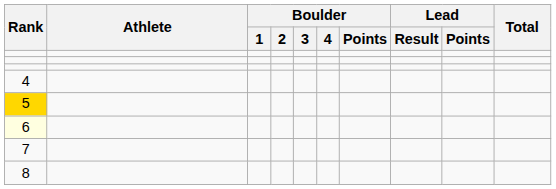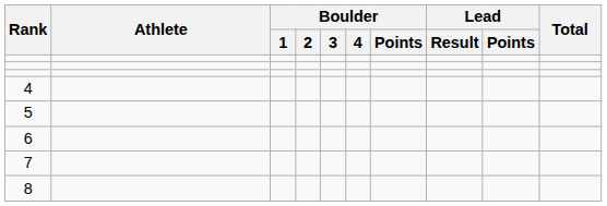5 | Rank: gold background -> no background
6 | Rank: lightyellow background -> no background
